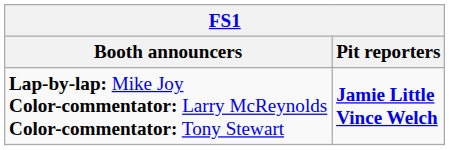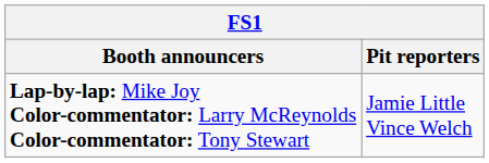row 3 | Pit reporters: bold -> normal
